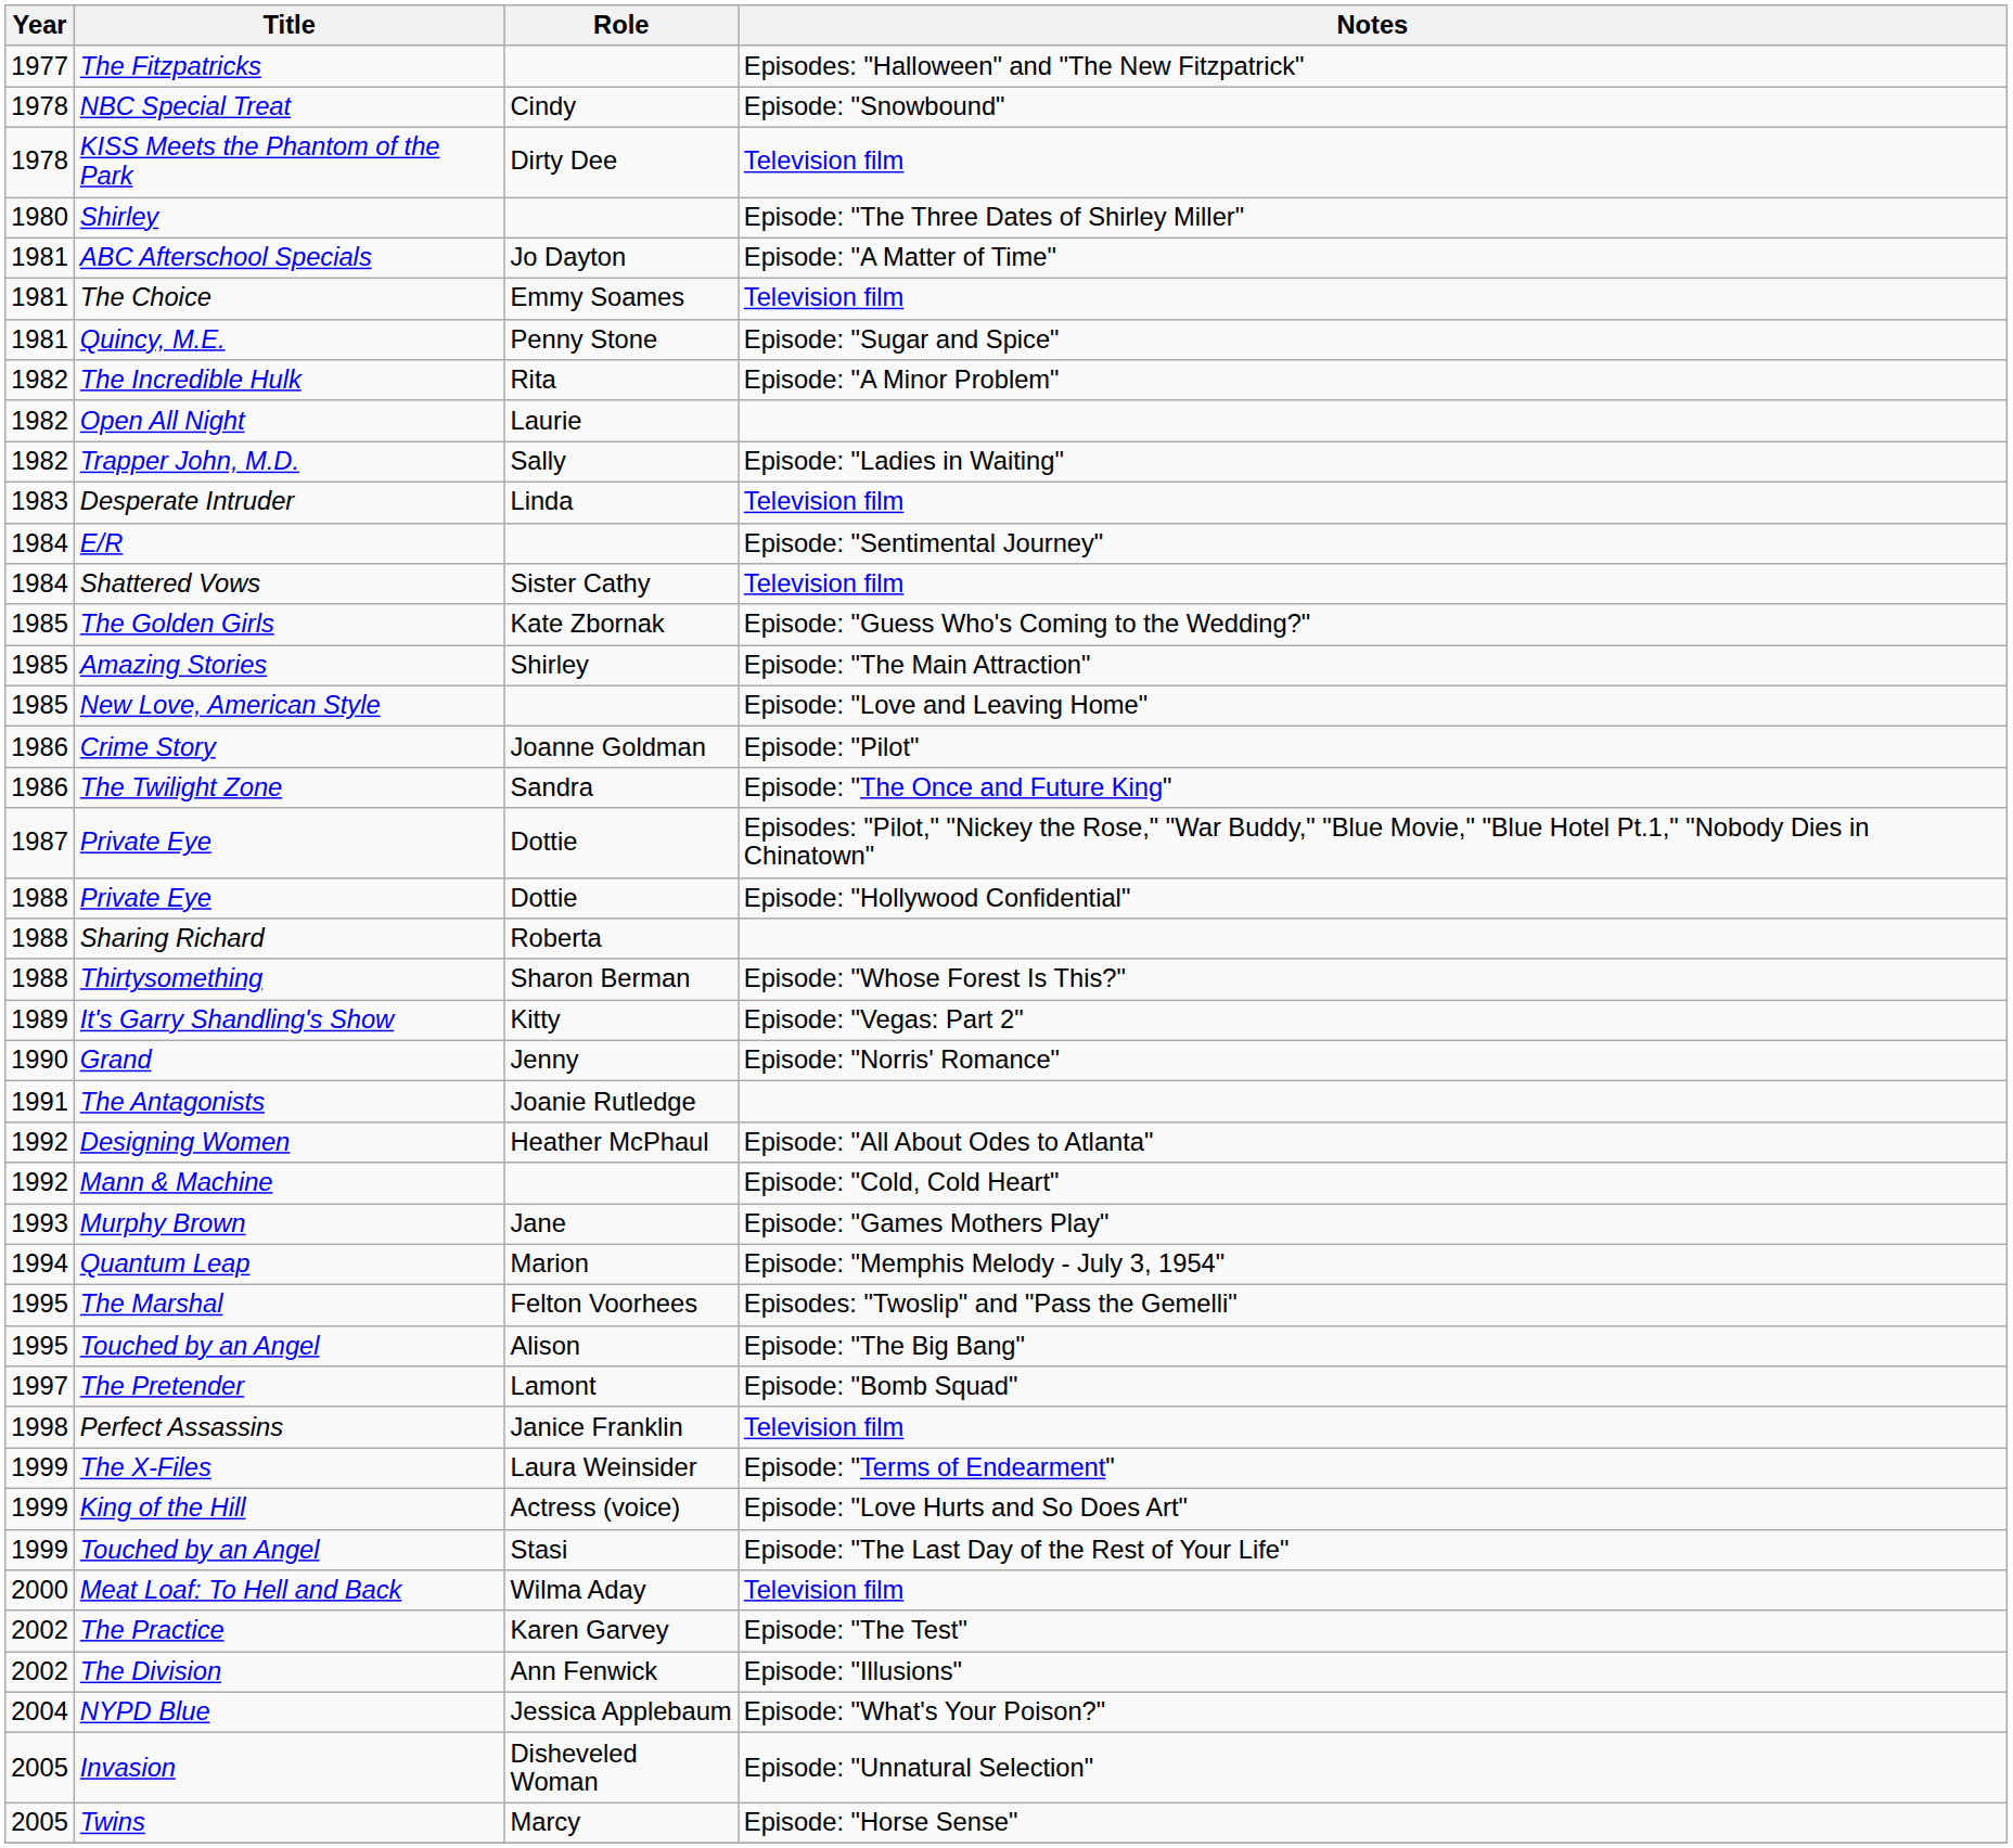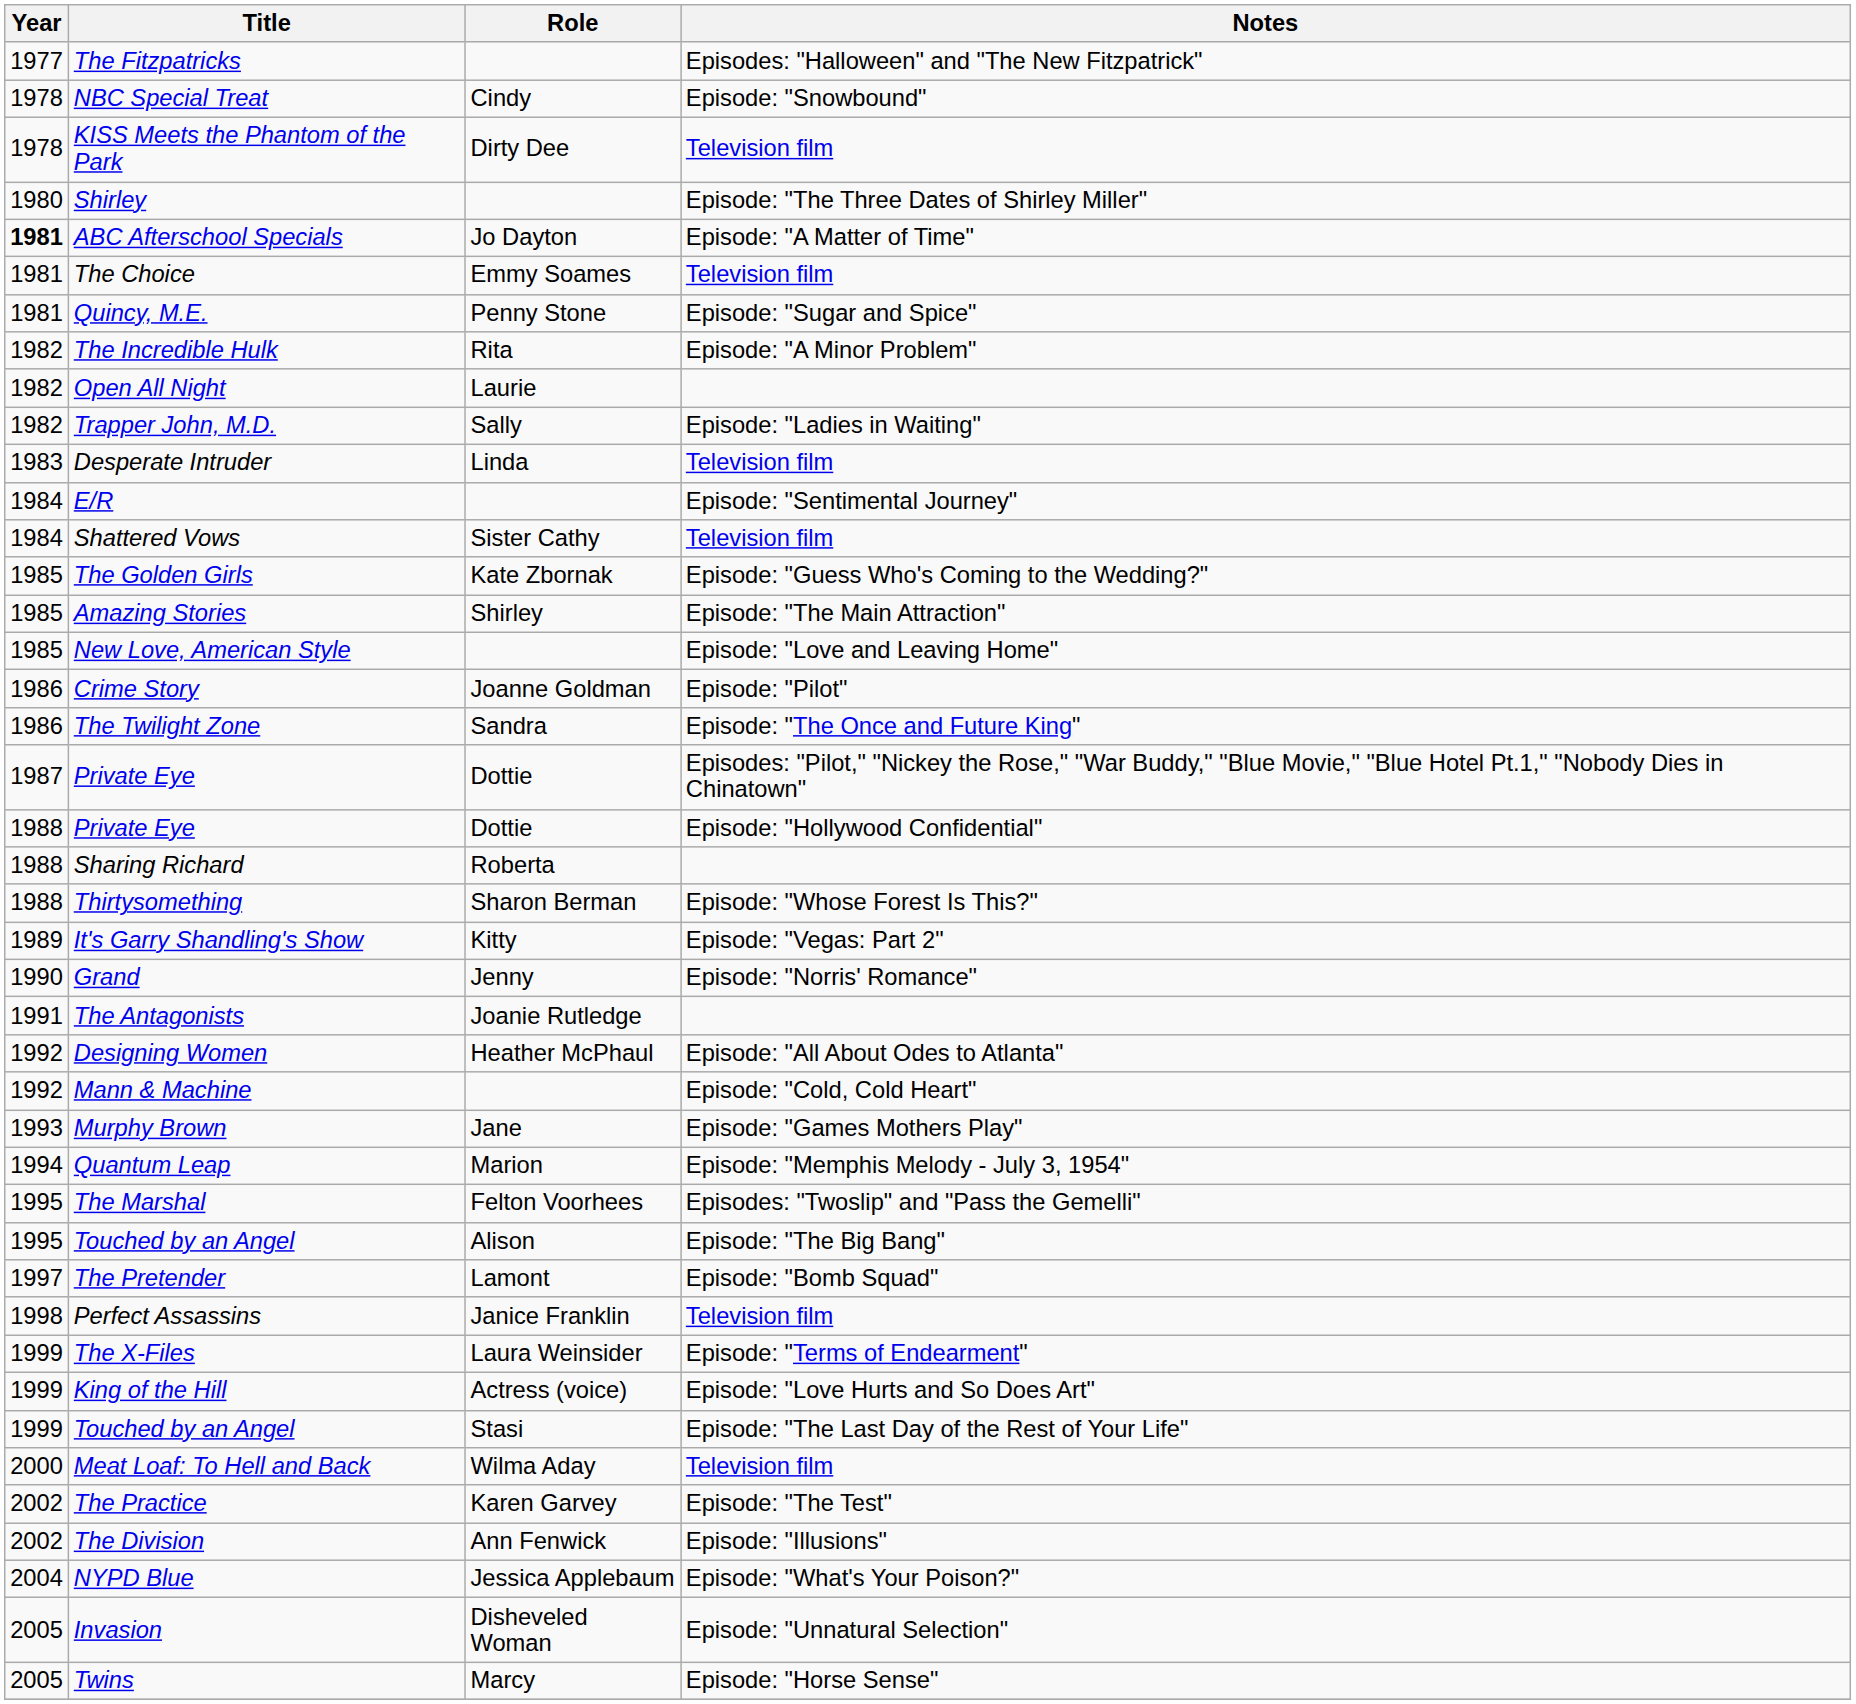ABC Afterschool Specials | Year: normal -> bold
